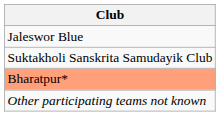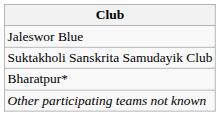row 4 | column 1: lightsalmon background -> no background
